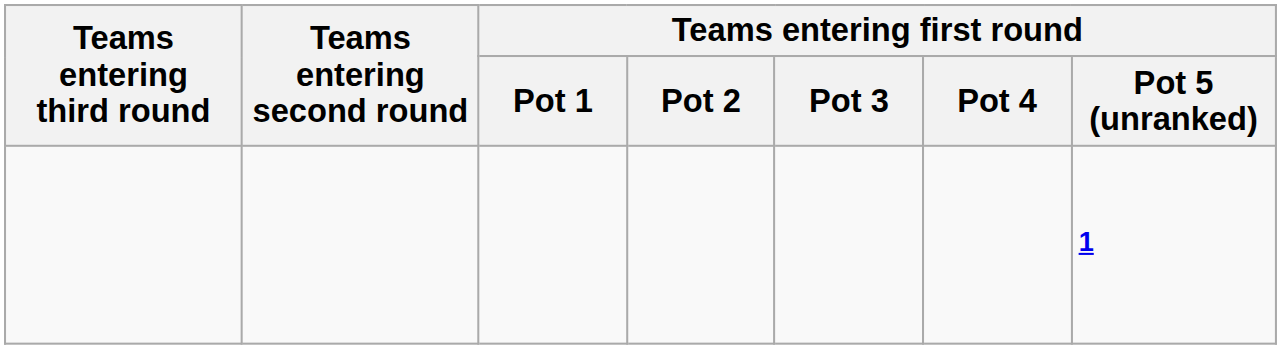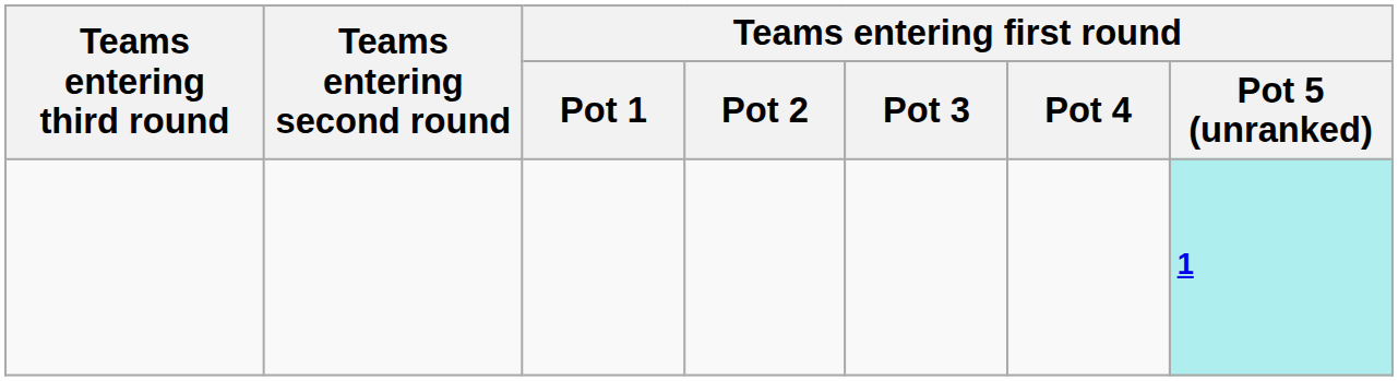row 3 | Teams entering first round / Pot 5 (unranked): no background -> paleturquoise background
